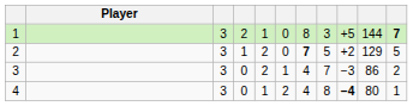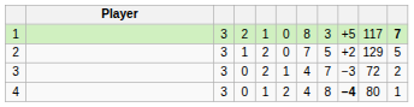row 2 | column 10: 144 -> 117
row 3 | column 7: bold -> normal
row 4 | column 10: 86 -> 72
